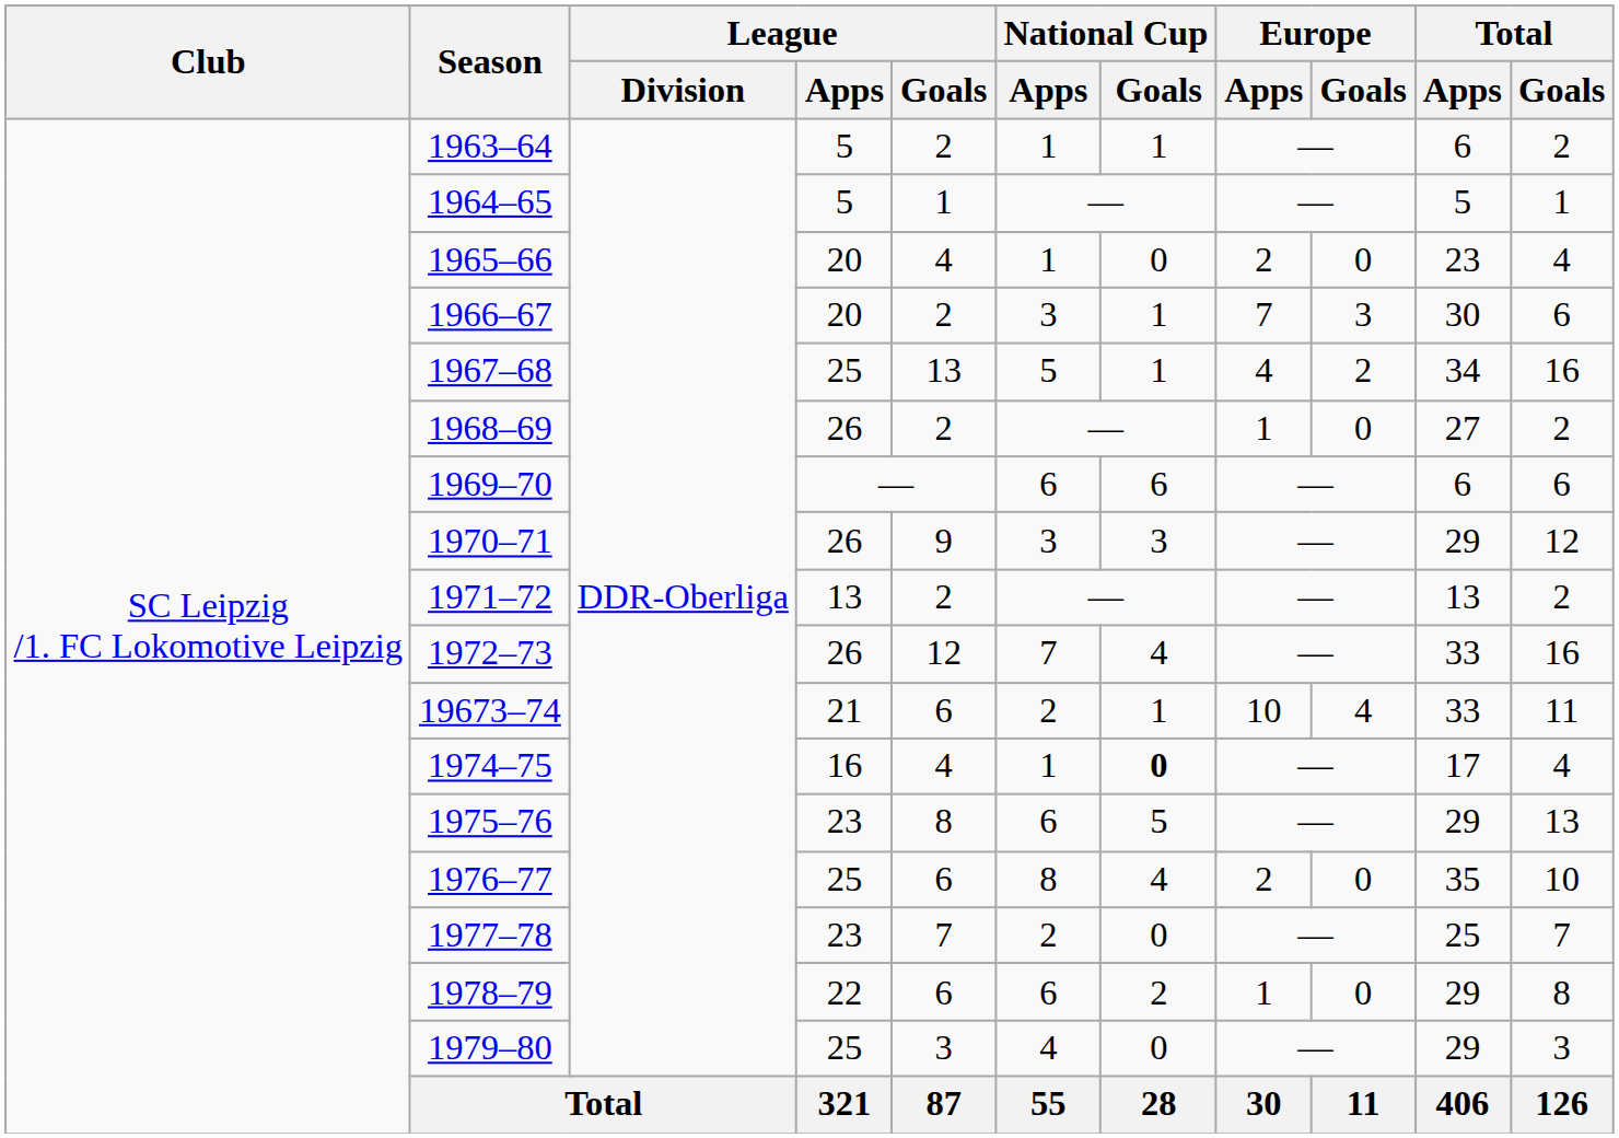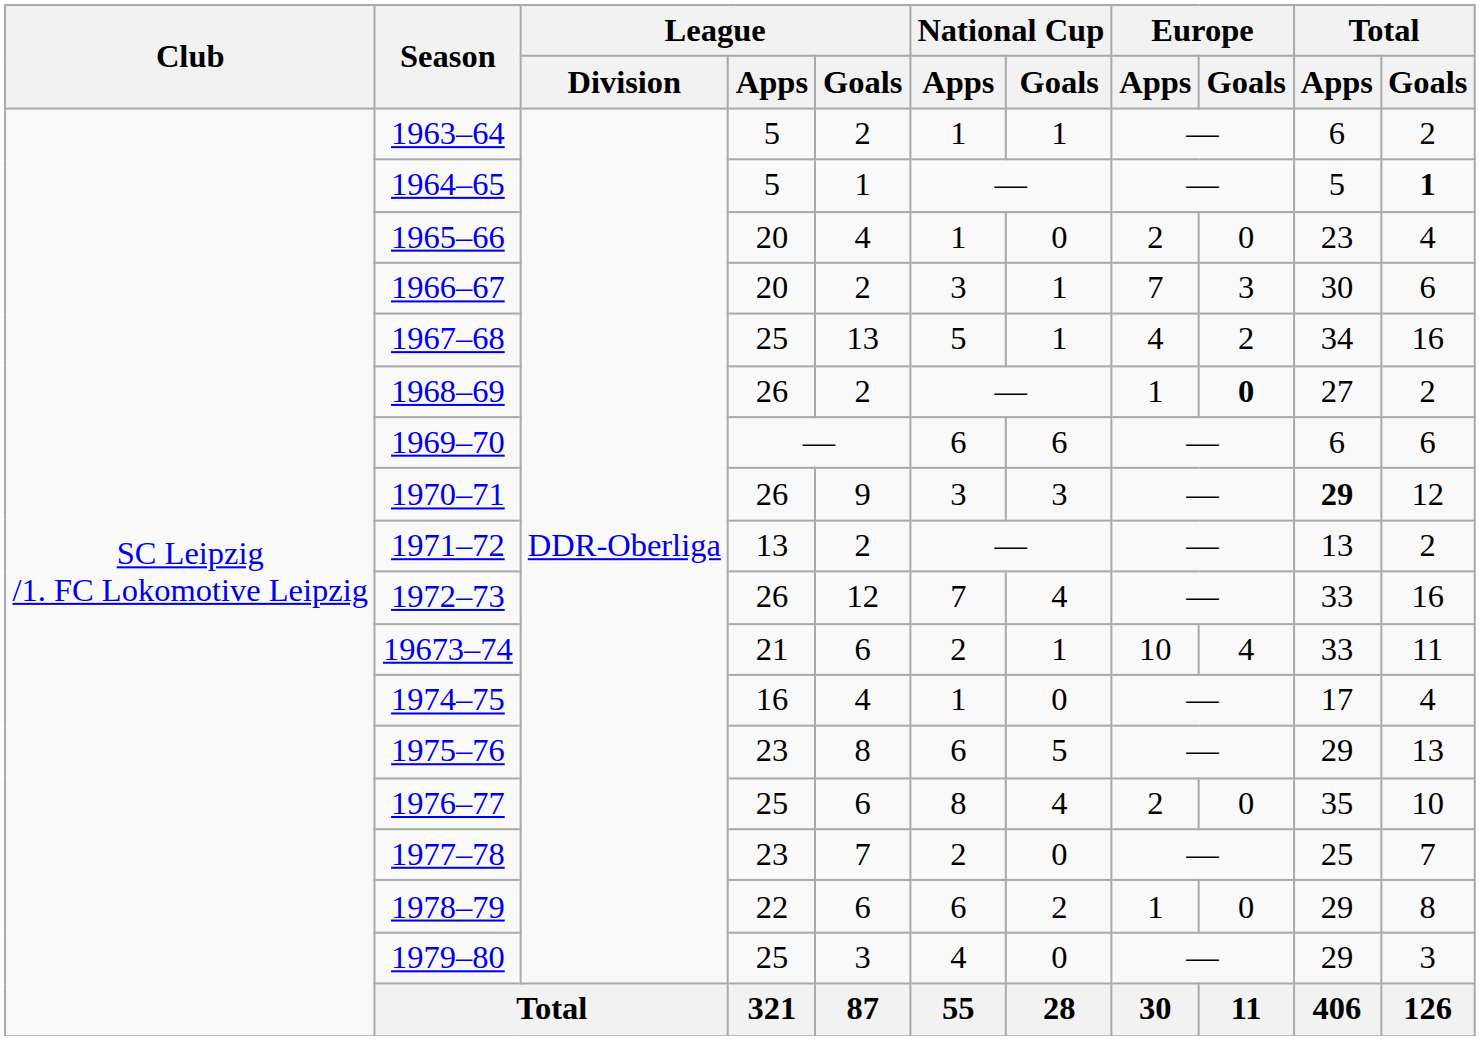1964–65 | Total / Goals: normal -> bold
1968–69 | Europe / Goals: normal -> bold
1970–71 | Total / Apps: normal -> bold
1974–75 | National Cup / Goals: bold -> normal
